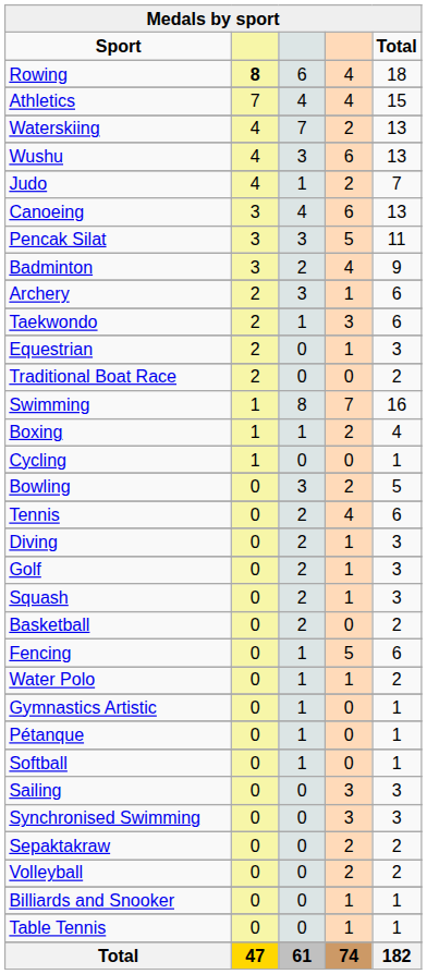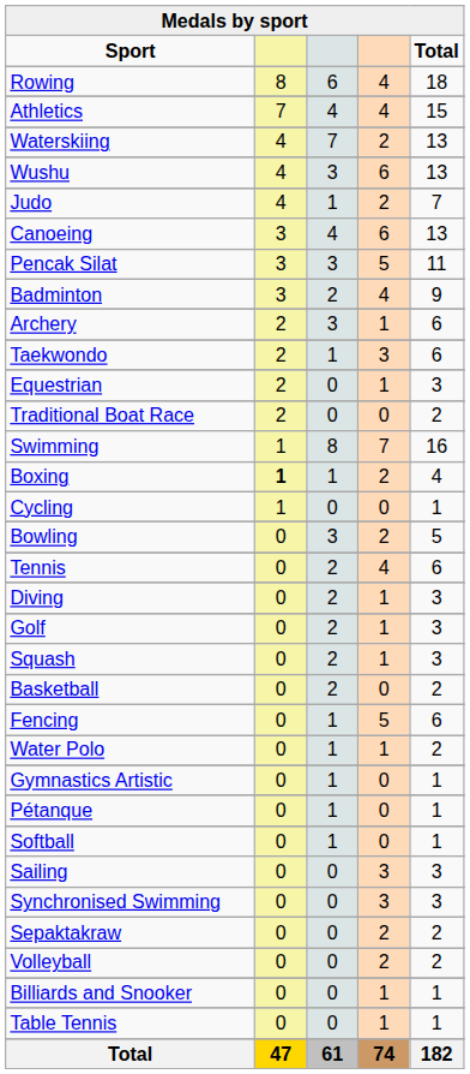Rowing | column 2: bold -> normal
Boxing | column 2: normal -> bold
